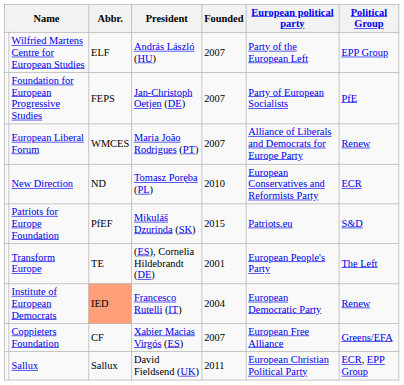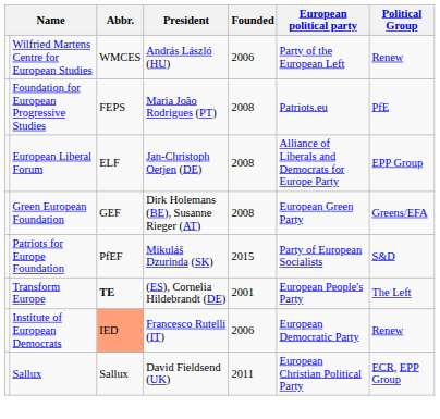Wilfried Martens Centre for European Studies | Abbr.: ELF -> WMCES
Wilfried Martens Centre for European Studies | Founded: 2007 -> 2006
Wilfried Martens Centre for European Studies | Political Group: EPP Group -> Renew
Foundation for European Progressive Studies | President: Jan-Christoph Oetjen (DE) -> Maria João Rodrigues (PT)
Foundation for European Progressive Studies | Founded: 2007 -> 2008
Foundation for European Progressive Studies | European political party: Party of European Socialists -> Patriots.eu
European Liberal Forum | Abbr.: WMCES -> ELF
European Liberal Forum | President: Maria João Rodrigues (PT) -> Jan-Christoph Oetjen (DE)
European Liberal Forum | Founded: 2007 -> 2008
European Liberal Forum | Political Group: Renew -> EPP Group
+ row: Green European Foundation | GEF | Dirk Holemans (BE), Susanne Rieger (AT) | 2008 | European Green Party | Greens/EFA
- row: New Direction | ND | Tomasz Poręba (PL) | 2010 | European Conservatives and Reformists Party | ECR
Patriots for Europe Foundation | European political party: Patriots.eu -> Party of European Socialists
Transform Europe | Abbr.: normal -> bold
Institute of European Democrats | Founded: 2004 -> 2006
- row: Coppieters Foundation | CF | Xabier Macias Virgós (ES) | 2007 | European Free Alliance | Greens/EFA
